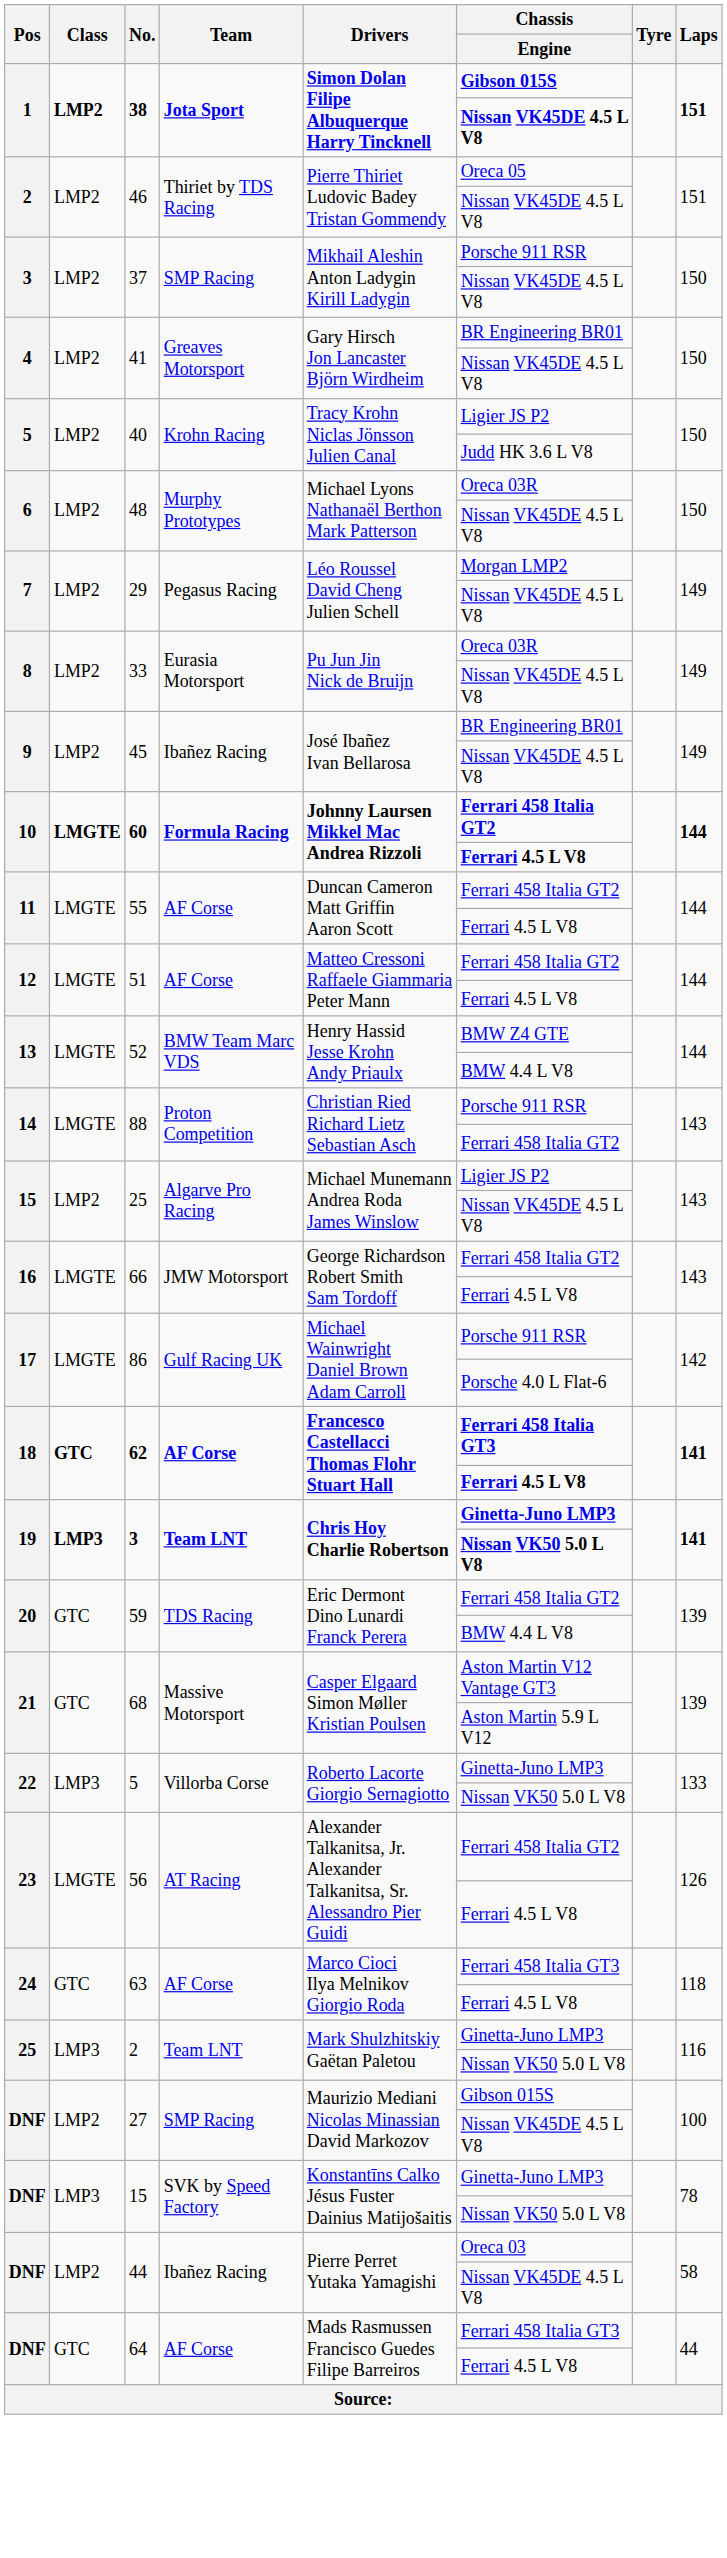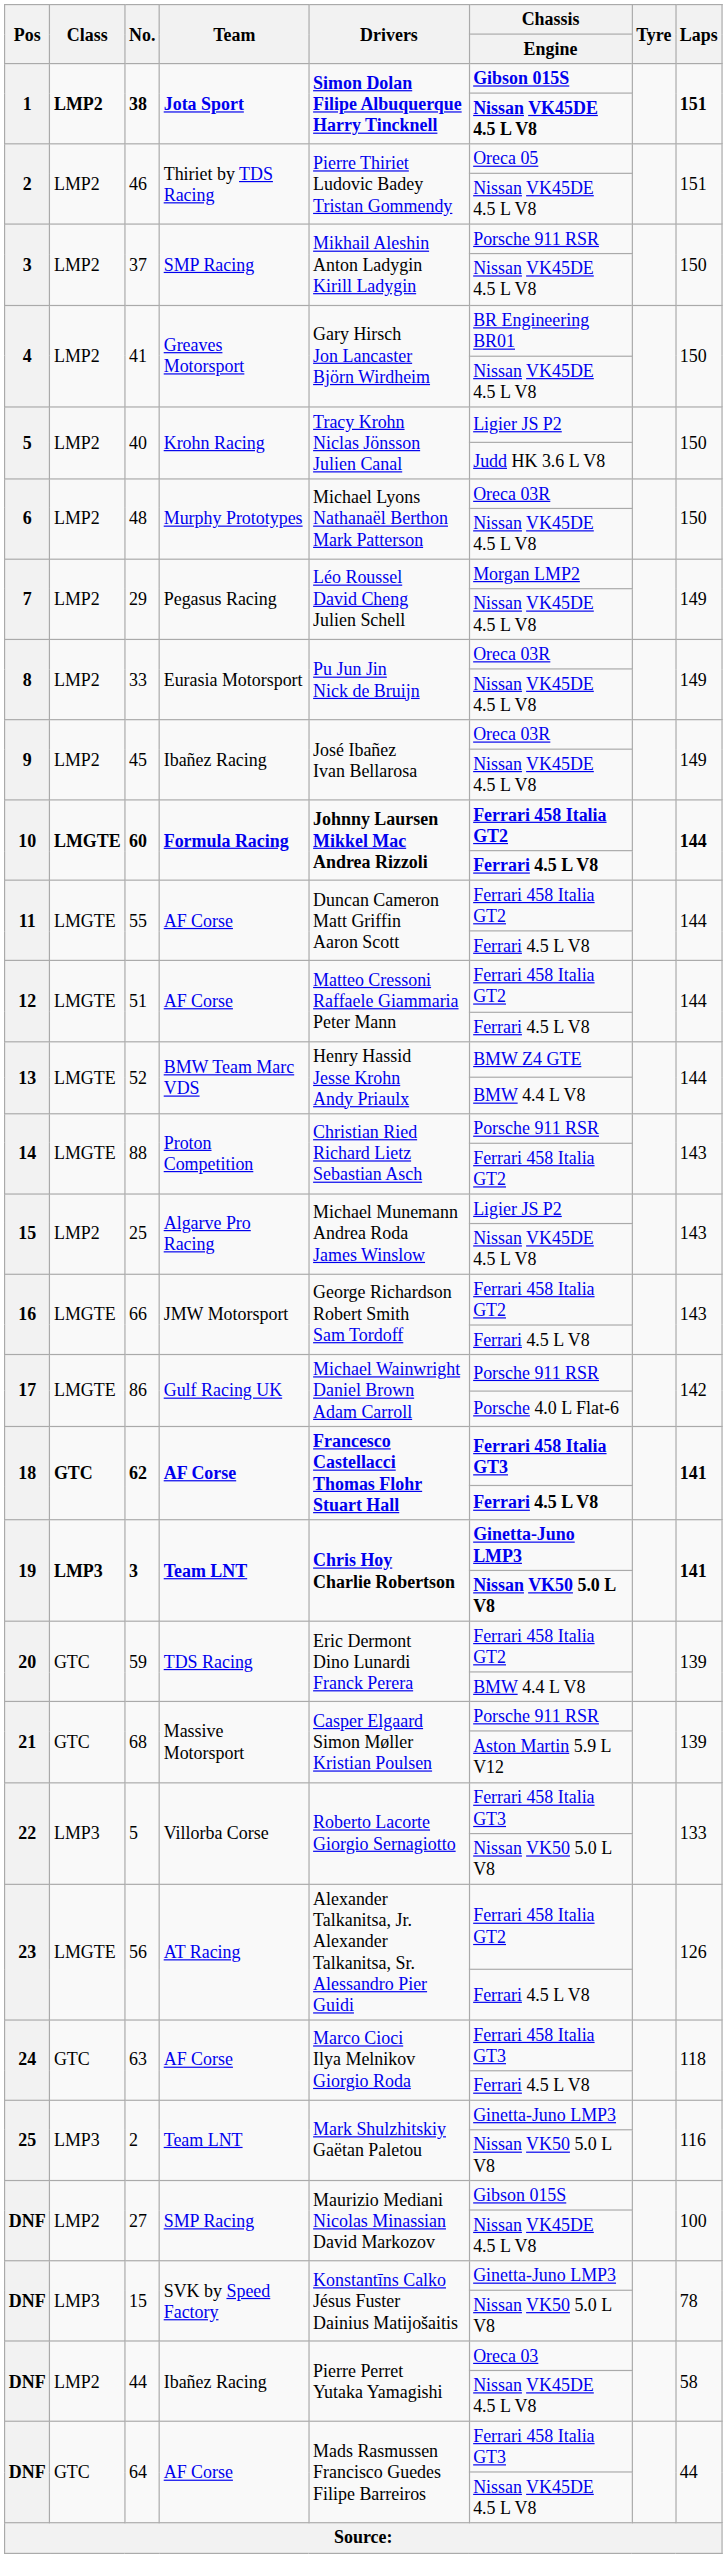row 19 | Chassis / Engine: BR Engineering BR01 -> Oreca 03R
row 43 | Chassis / Engine: Aston Martin V12 Vantage GT3 -> Porsche 911 RSR
row 45 | Chassis / Engine: Ginetta-Juno LMP3 -> Ferrari 458 Italia GT3
row 60 | Chassis / Engine: Ferrari 4.5 L V8 -> Nissan VK45DE 4.5 L V8
